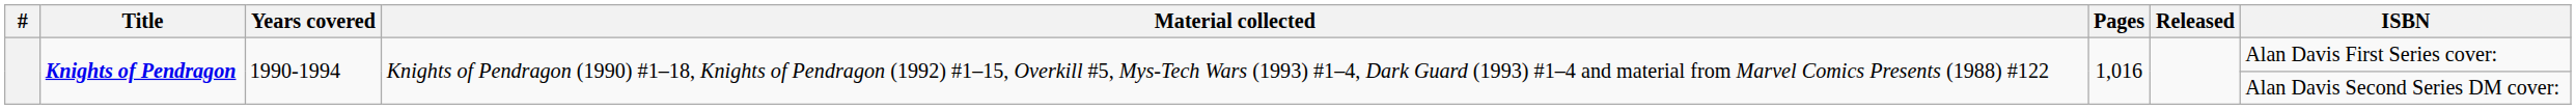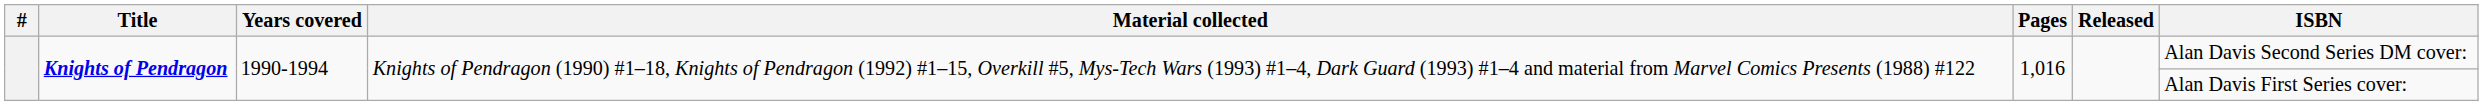row 2 | ISBN: Alan Davis First Series cover: -> Alan Davis Second Series DM cover:
row 3 | ISBN: Alan Davis Second Series DM cover: -> Alan Davis First Series cover:
